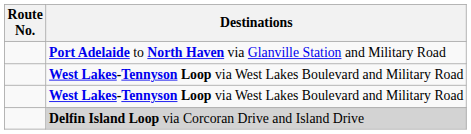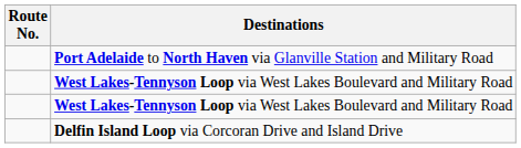row 5 | Destinations: lightgrey background -> no background
